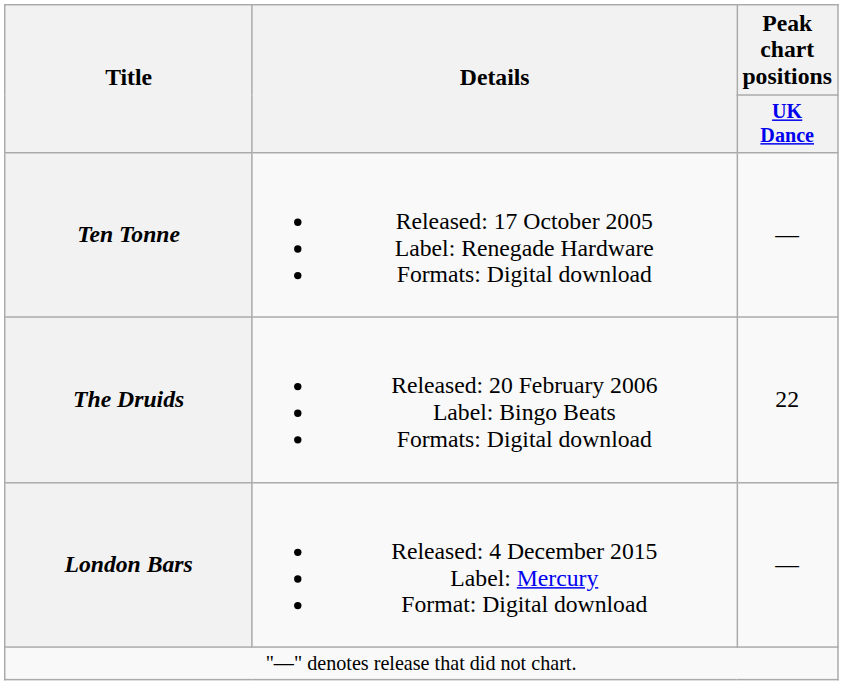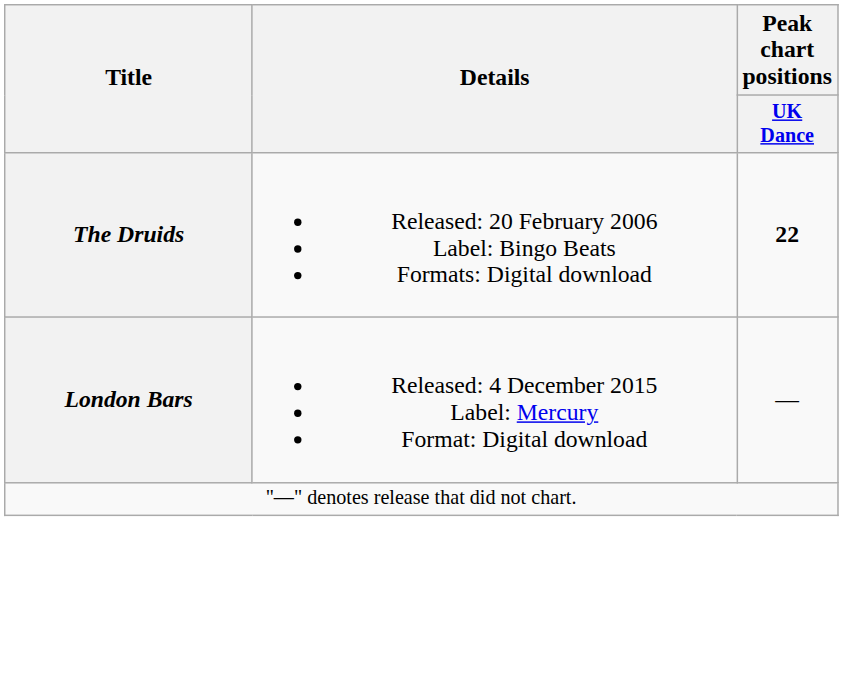- row: Ten Tonne | Released: 17 October 2005 Label: Renegade Hardware Formats: Digital download | —
The Druids | Peak chart positions / UK Dance: normal -> bold
